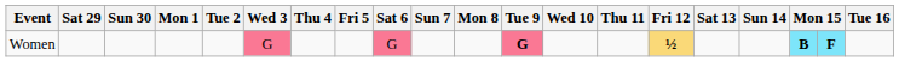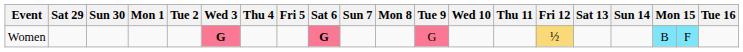Women | Wed 3: normal -> bold
Women | Sat 6: normal -> bold
Women | Tue 9: bold -> normal
Women | Fri 12: bold -> normal
Women | column 18: bold -> normal
Women | column 19: bold -> normal
